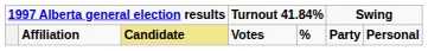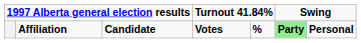Affiliation | column 3: khaki background -> no background
Affiliation | column 6: no background -> lightgreen background
